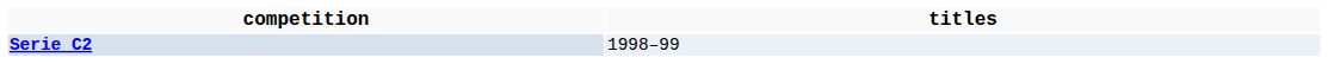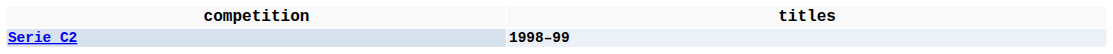Serie C2 | titles: normal -> bold
